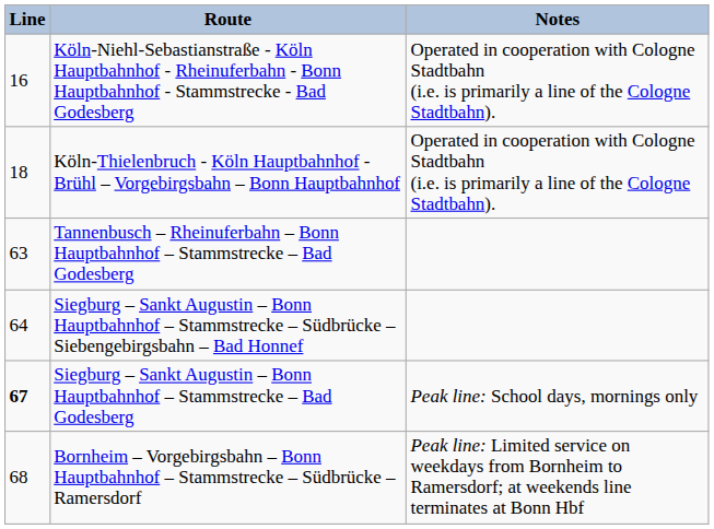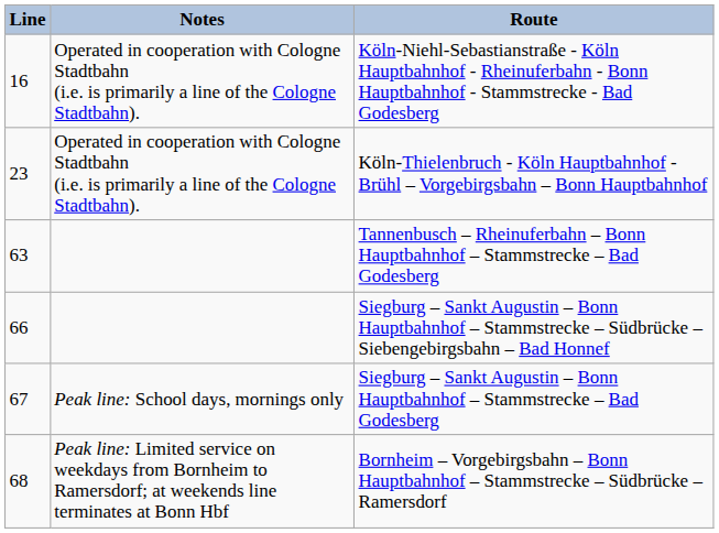columns swapped: Route <-> Notes
row 3 | Line: 18 -> 23
row 5 | Line: 64 -> 66
row 6 | Line: bold -> normal
